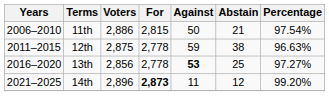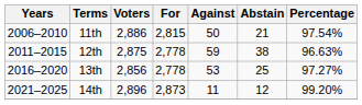13th | Against: bold -> normal
14th | For: bold -> normal
